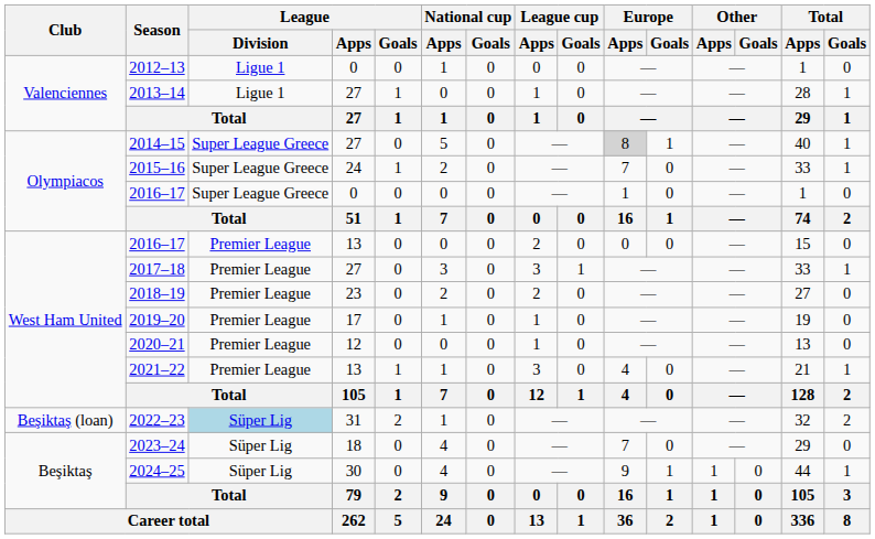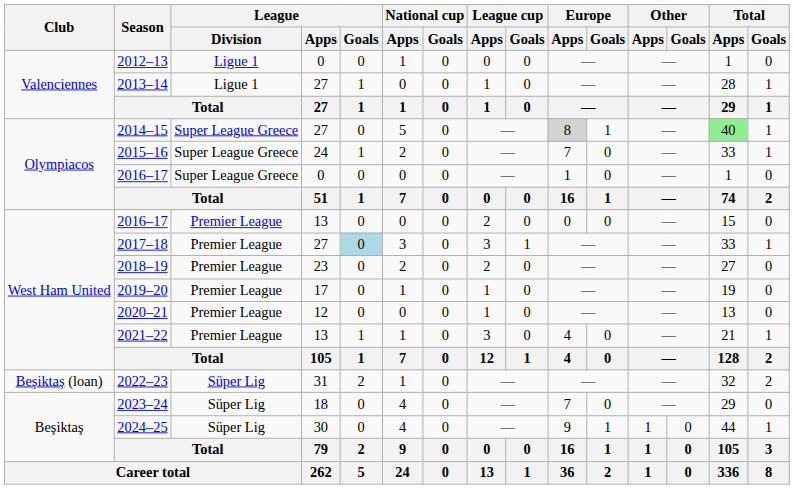2014–15 | Total / Apps: no background -> lightgreen background
2017–18 | League / Goals: no background -> lightblue background
2022–23 | League / Division: lightblue background -> no background
